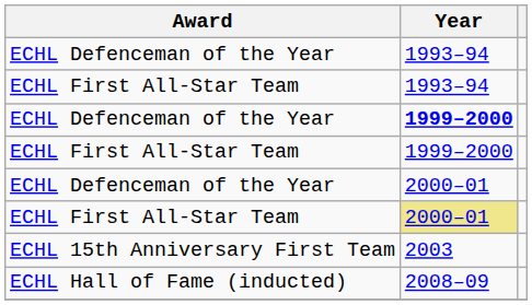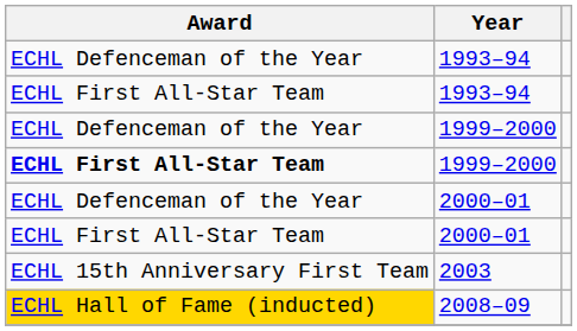ECHL Defenceman of the Year / 1999–2000 | Year: bold -> normal
ECHL First All-Star Team / 1999–2000 | Award: normal -> bold
ECHL First All-Star Team / 2000–01 | Year: khaki background -> no background
2008–09 | Award: no background -> gold background
